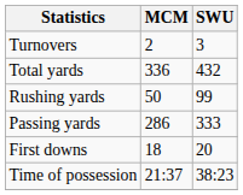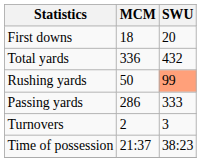rows swapped: First downs <-> Turnovers
Rushing yards | SWU: no background -> lightsalmon background
